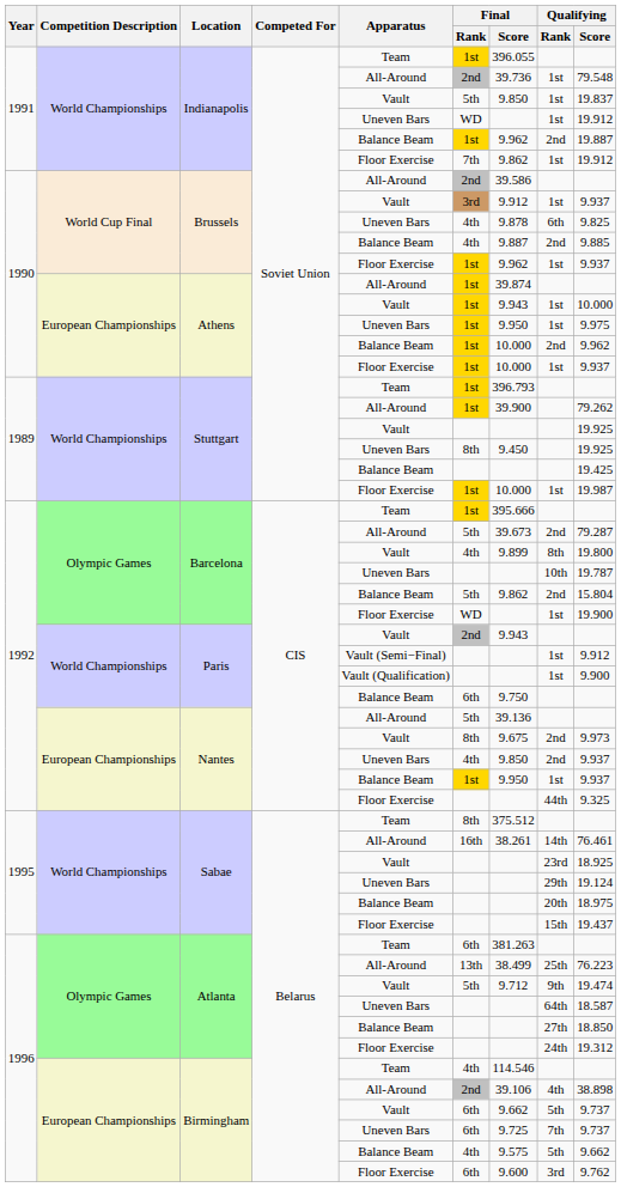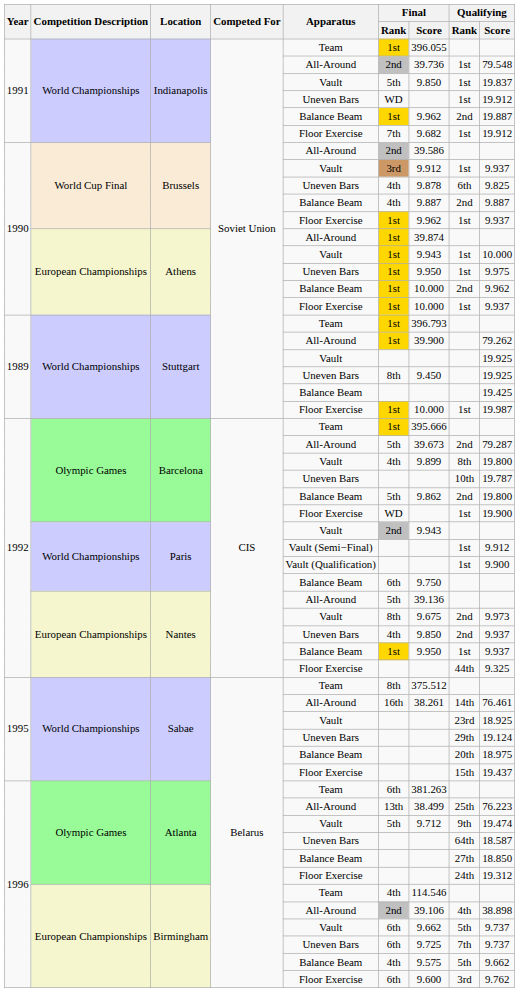row 8 | Final / Score: 9.862 -> 9.682
row 12 | Qualifying / Score: 9.885 -> 9.887
row 29 | Qualifying / Score: 15.804 -> 19.800
